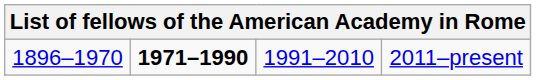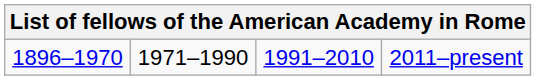2011–present | column 2: bold -> normal
